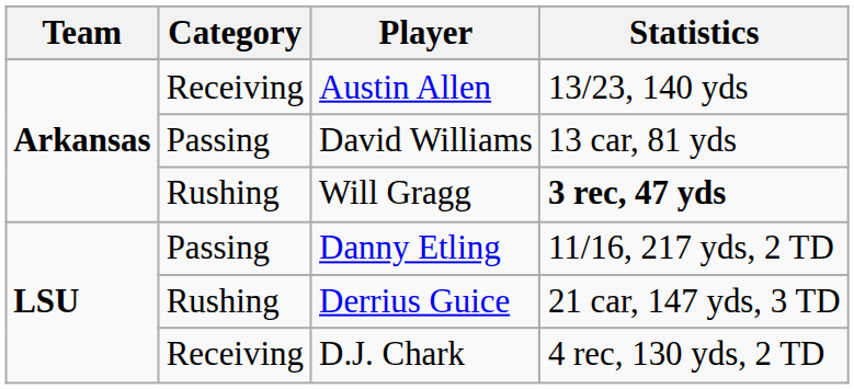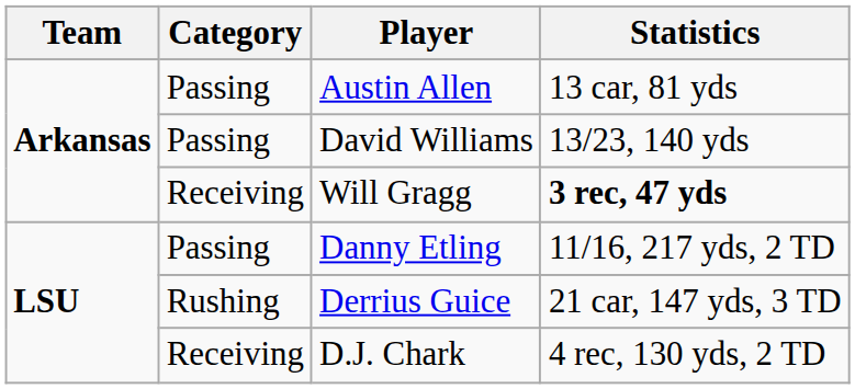Austin Allen | Category: Receiving -> Passing
Austin Allen | Statistics: 13/23, 140 yds -> 13 car, 81 yds
David Williams | Statistics: 13 car, 81 yds -> 13/23, 140 yds
Will Gragg | Category: Rushing -> Receiving
